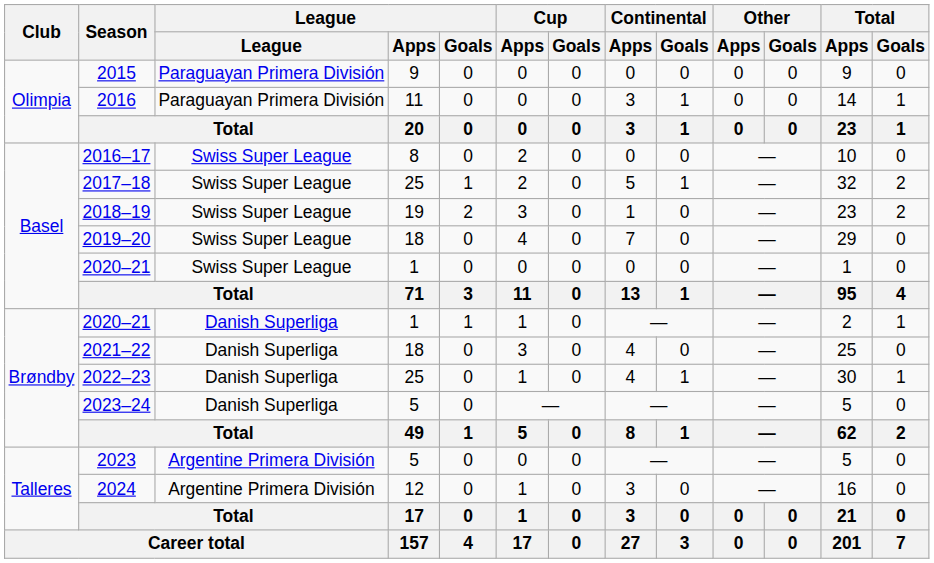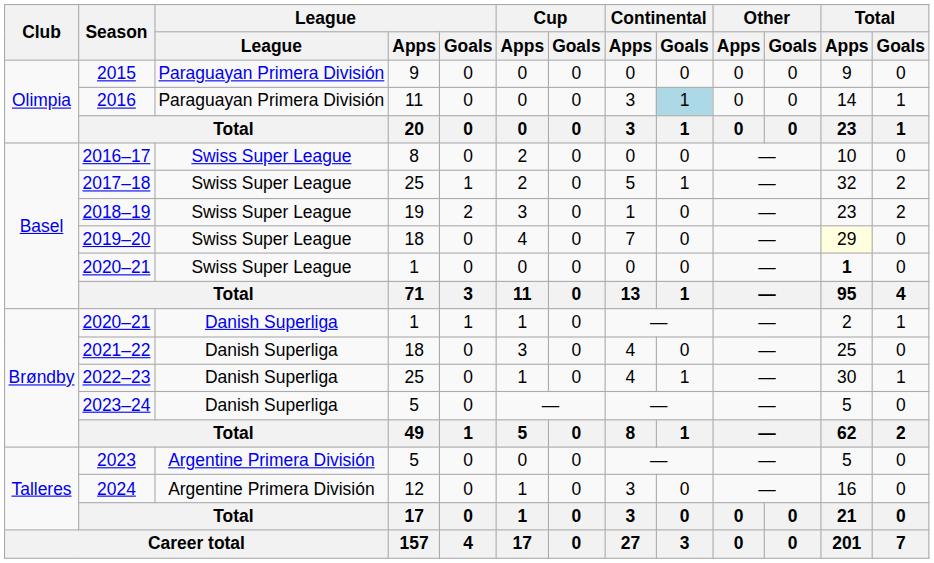2016 | Continental / Goals: no background -> lightblue background
2019–20 | Total / Apps: no background -> lightyellow background
Basel / 2020–21 | Total / Apps: normal -> bold
